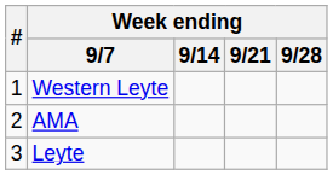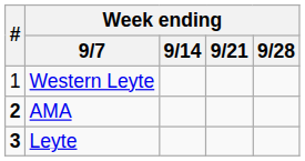AMA | #: normal -> bold
Leyte | #: normal -> bold
